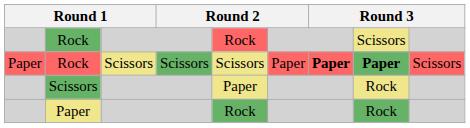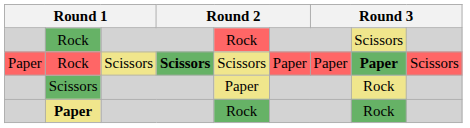row 3 | column 4: normal -> bold
row 3 | column 7: bold -> normal
row 5 | column 2: normal -> bold
